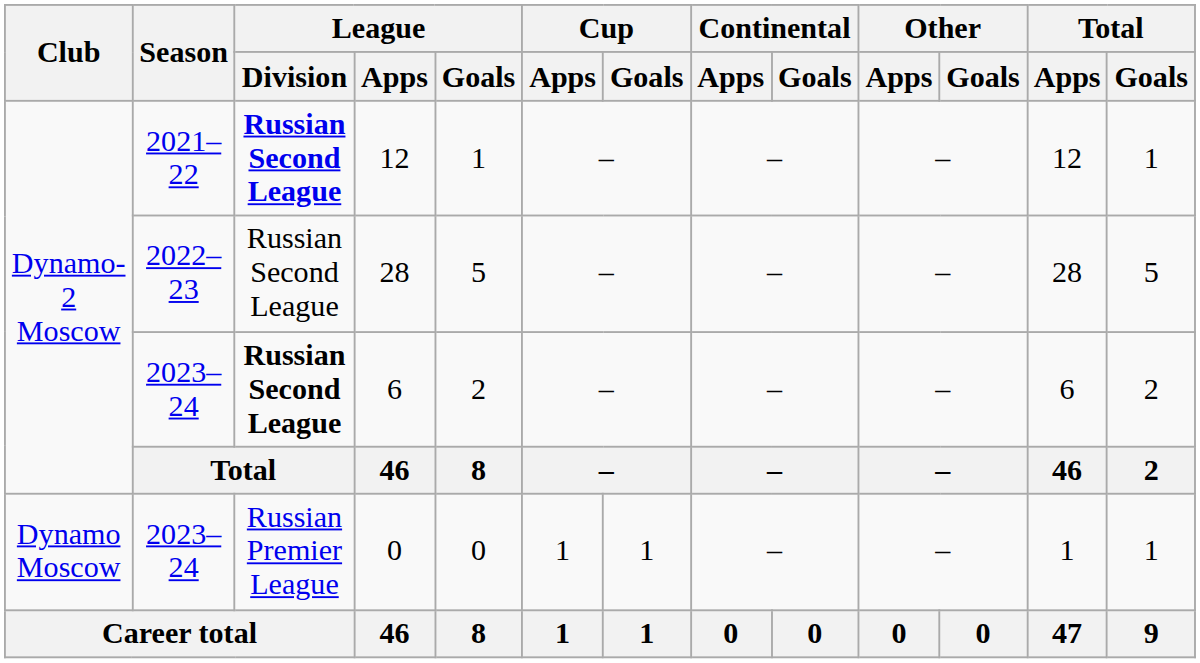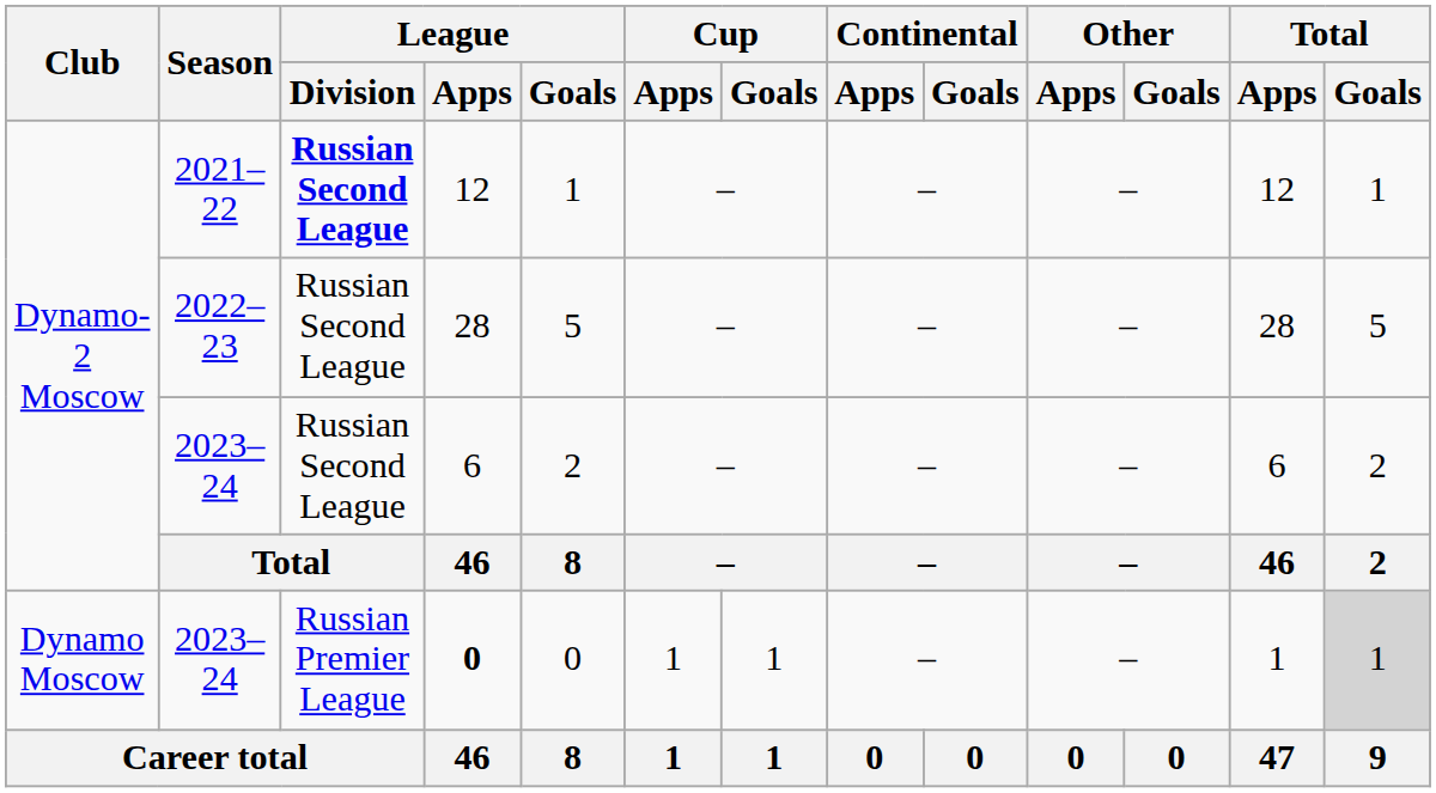row 5 | League / Division: bold -> normal
row 7 | League / Apps: normal -> bold
row 7 | Total / Goals: no background -> lightgrey background
